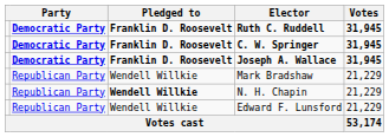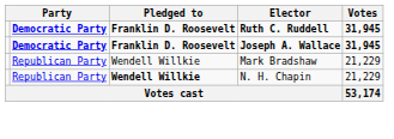- row: Democratic Party | Franklin D. Roosevelt | C. W. Springer | 31,945
- row: Republican Party | Wendell Willkie | Edward F. Lunsford | 21,229
